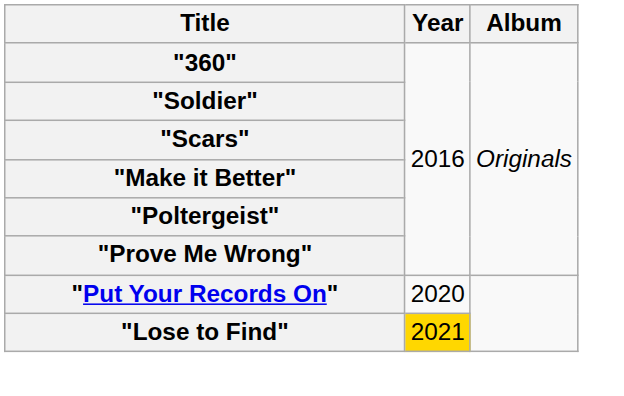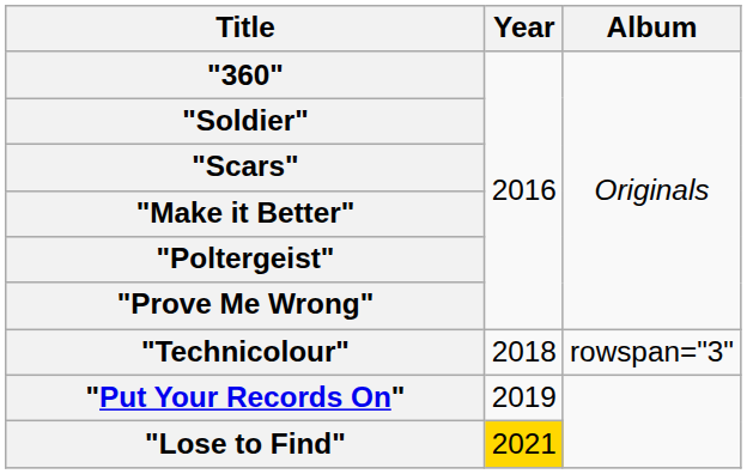+ row: "Technicolour" | 2018 | rowspan="3"
"Put Your Records On" | Year: 2020 -> 2019
